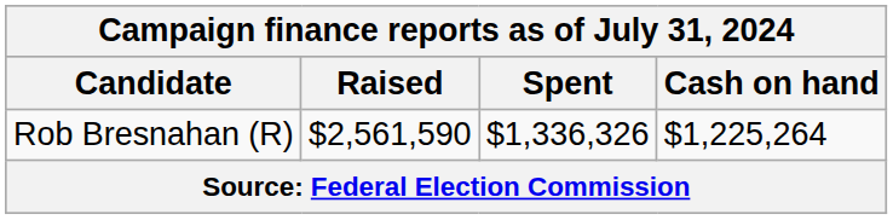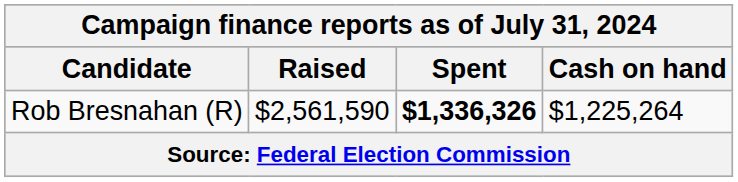Rob Bresnahan (R) | Spent: normal -> bold
